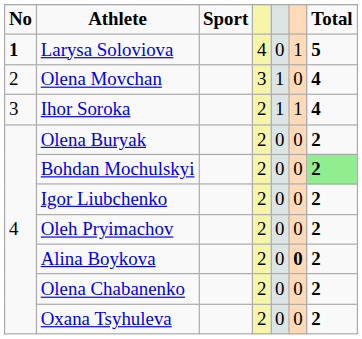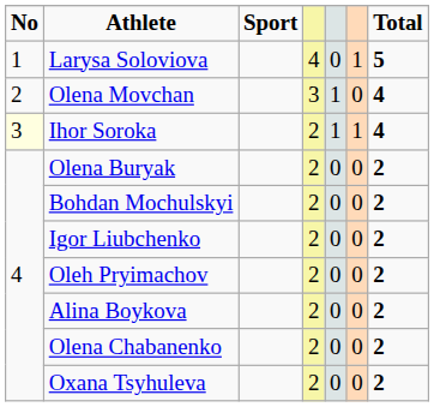Larysa Soloviova | No: bold -> normal
Ihor Soroka | No: no background -> lightyellow background
Bohdan Mochulskyi | Total: lightgreen background -> no background
Alina Boykova | column 6: bold -> normal
